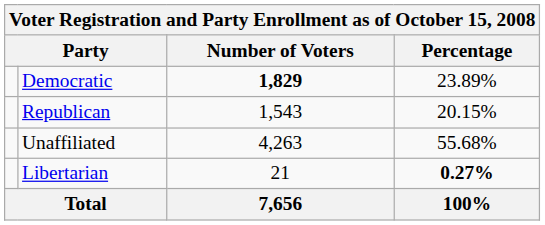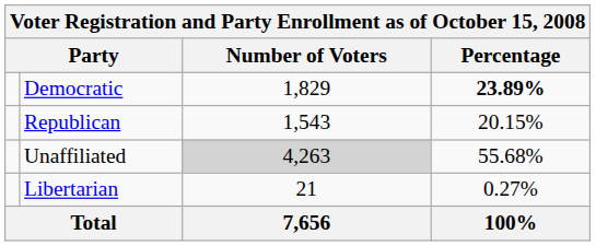Democratic | Number of Voters: bold -> normal
Democratic | Percentage: normal -> bold
Unaffiliated | Number of Voters: no background -> lightgrey background
Libertarian | Percentage: bold -> normal
